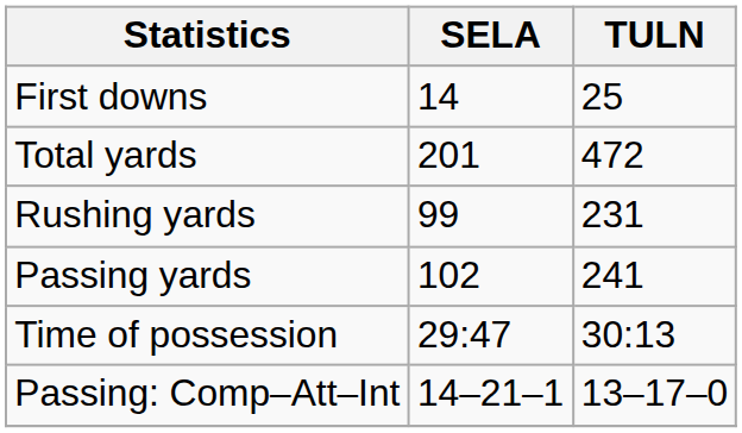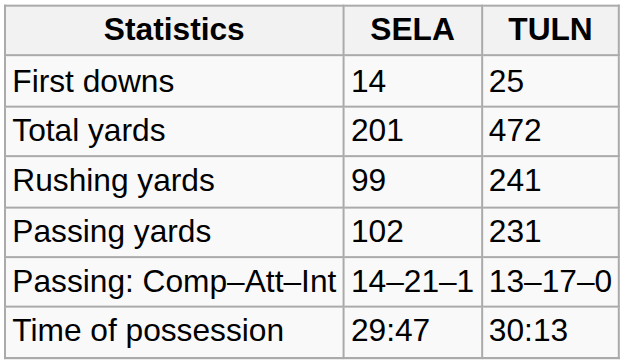Rushing yards | TULN: 231 -> 241
Passing yards | TULN: 241 -> 231
rows swapped: Passing: Comp–Att–Int <-> Time of possession
